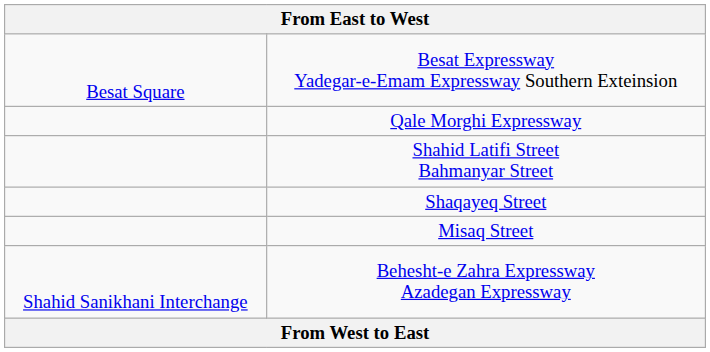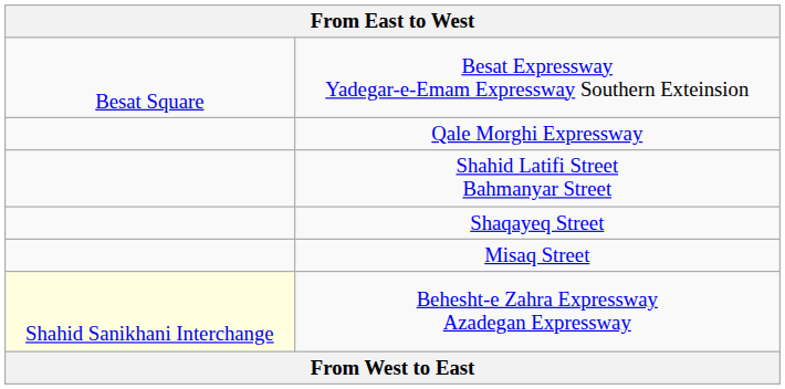Behesht-e Zahra Expressway Azadegan Expressway | column 1: no background -> lightyellow background
